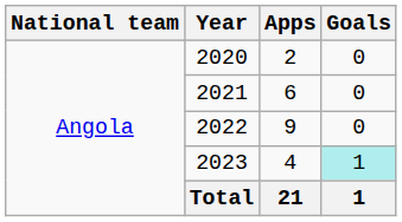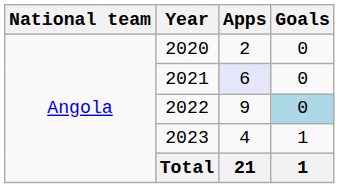2021 | Apps: no background -> lavender background
2022 | Goals: no background -> lightblue background
2023 | Goals: paleturquoise background -> no background
